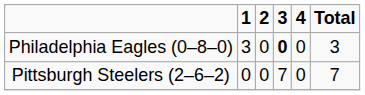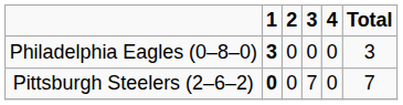Philadelphia Eagles (0–8–0) | 1: normal -> bold
Philadelphia Eagles (0–8–0) | 3: bold -> normal
Pittsburgh Steelers (2–6–2) | 1: normal -> bold
